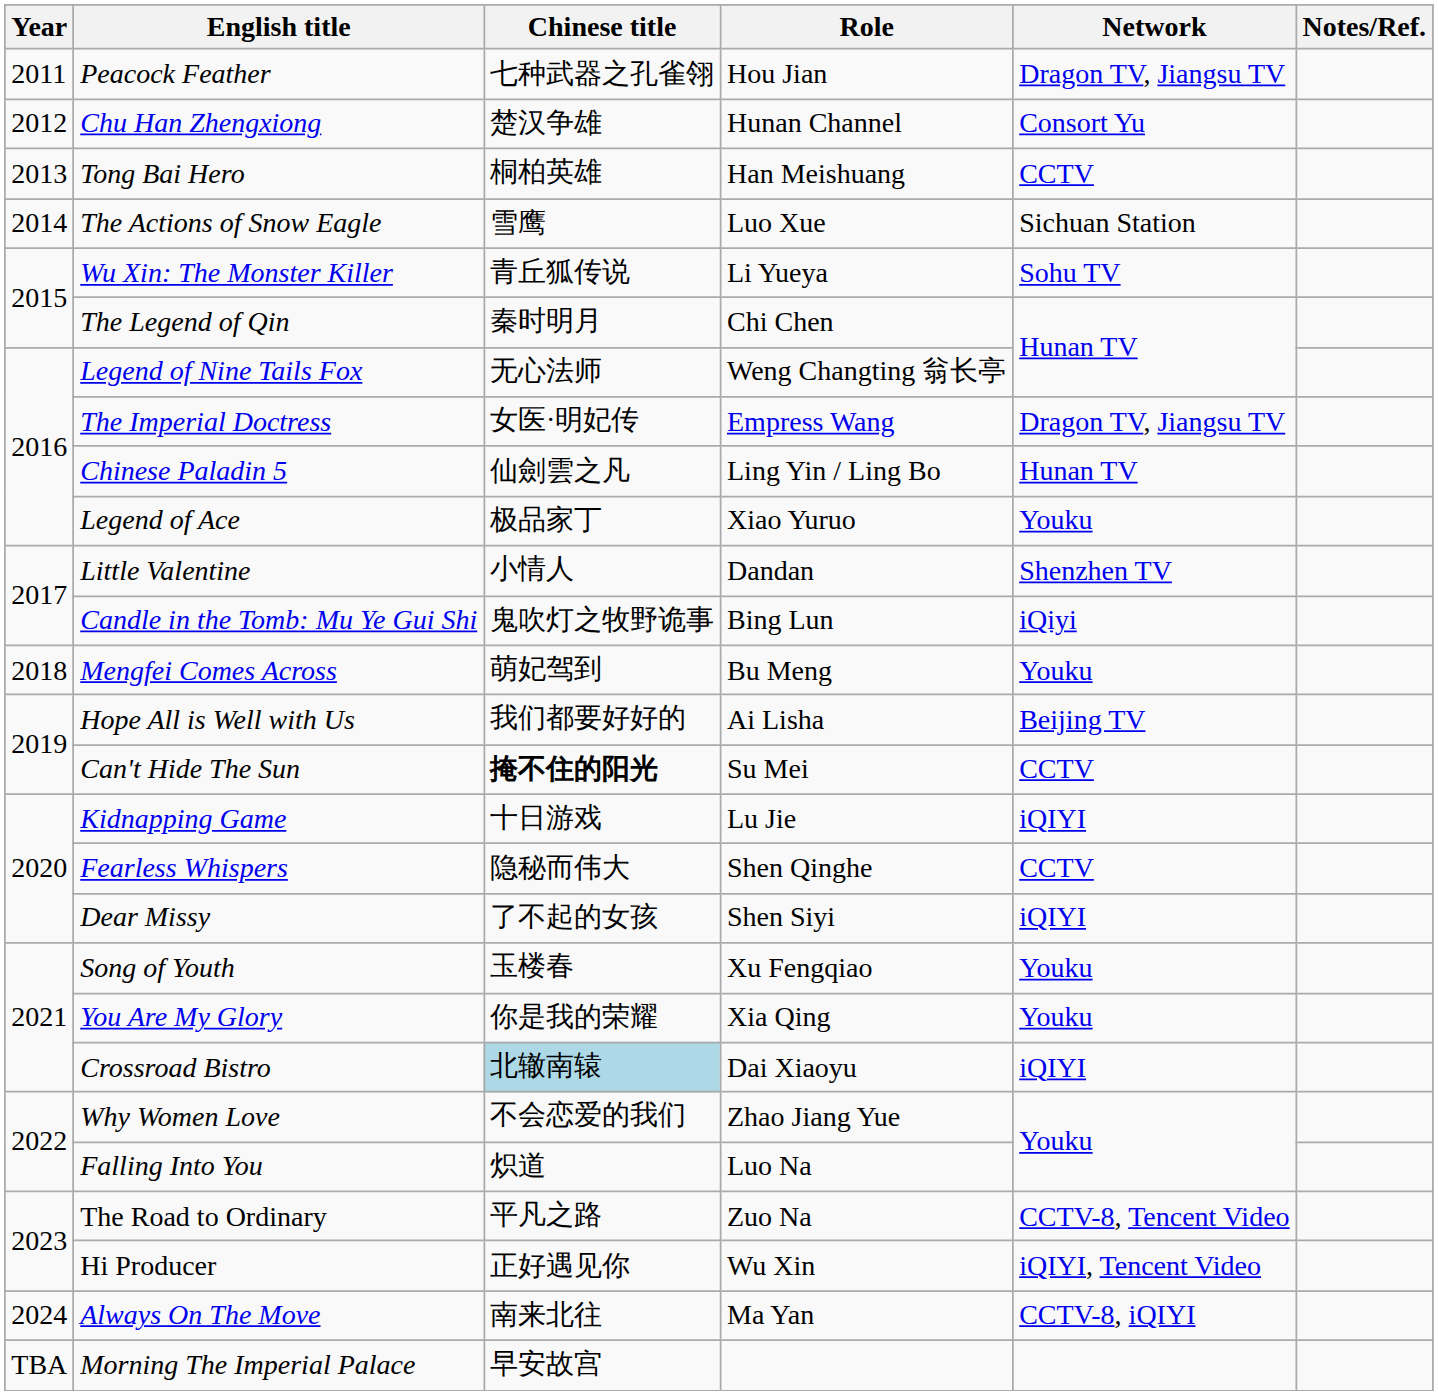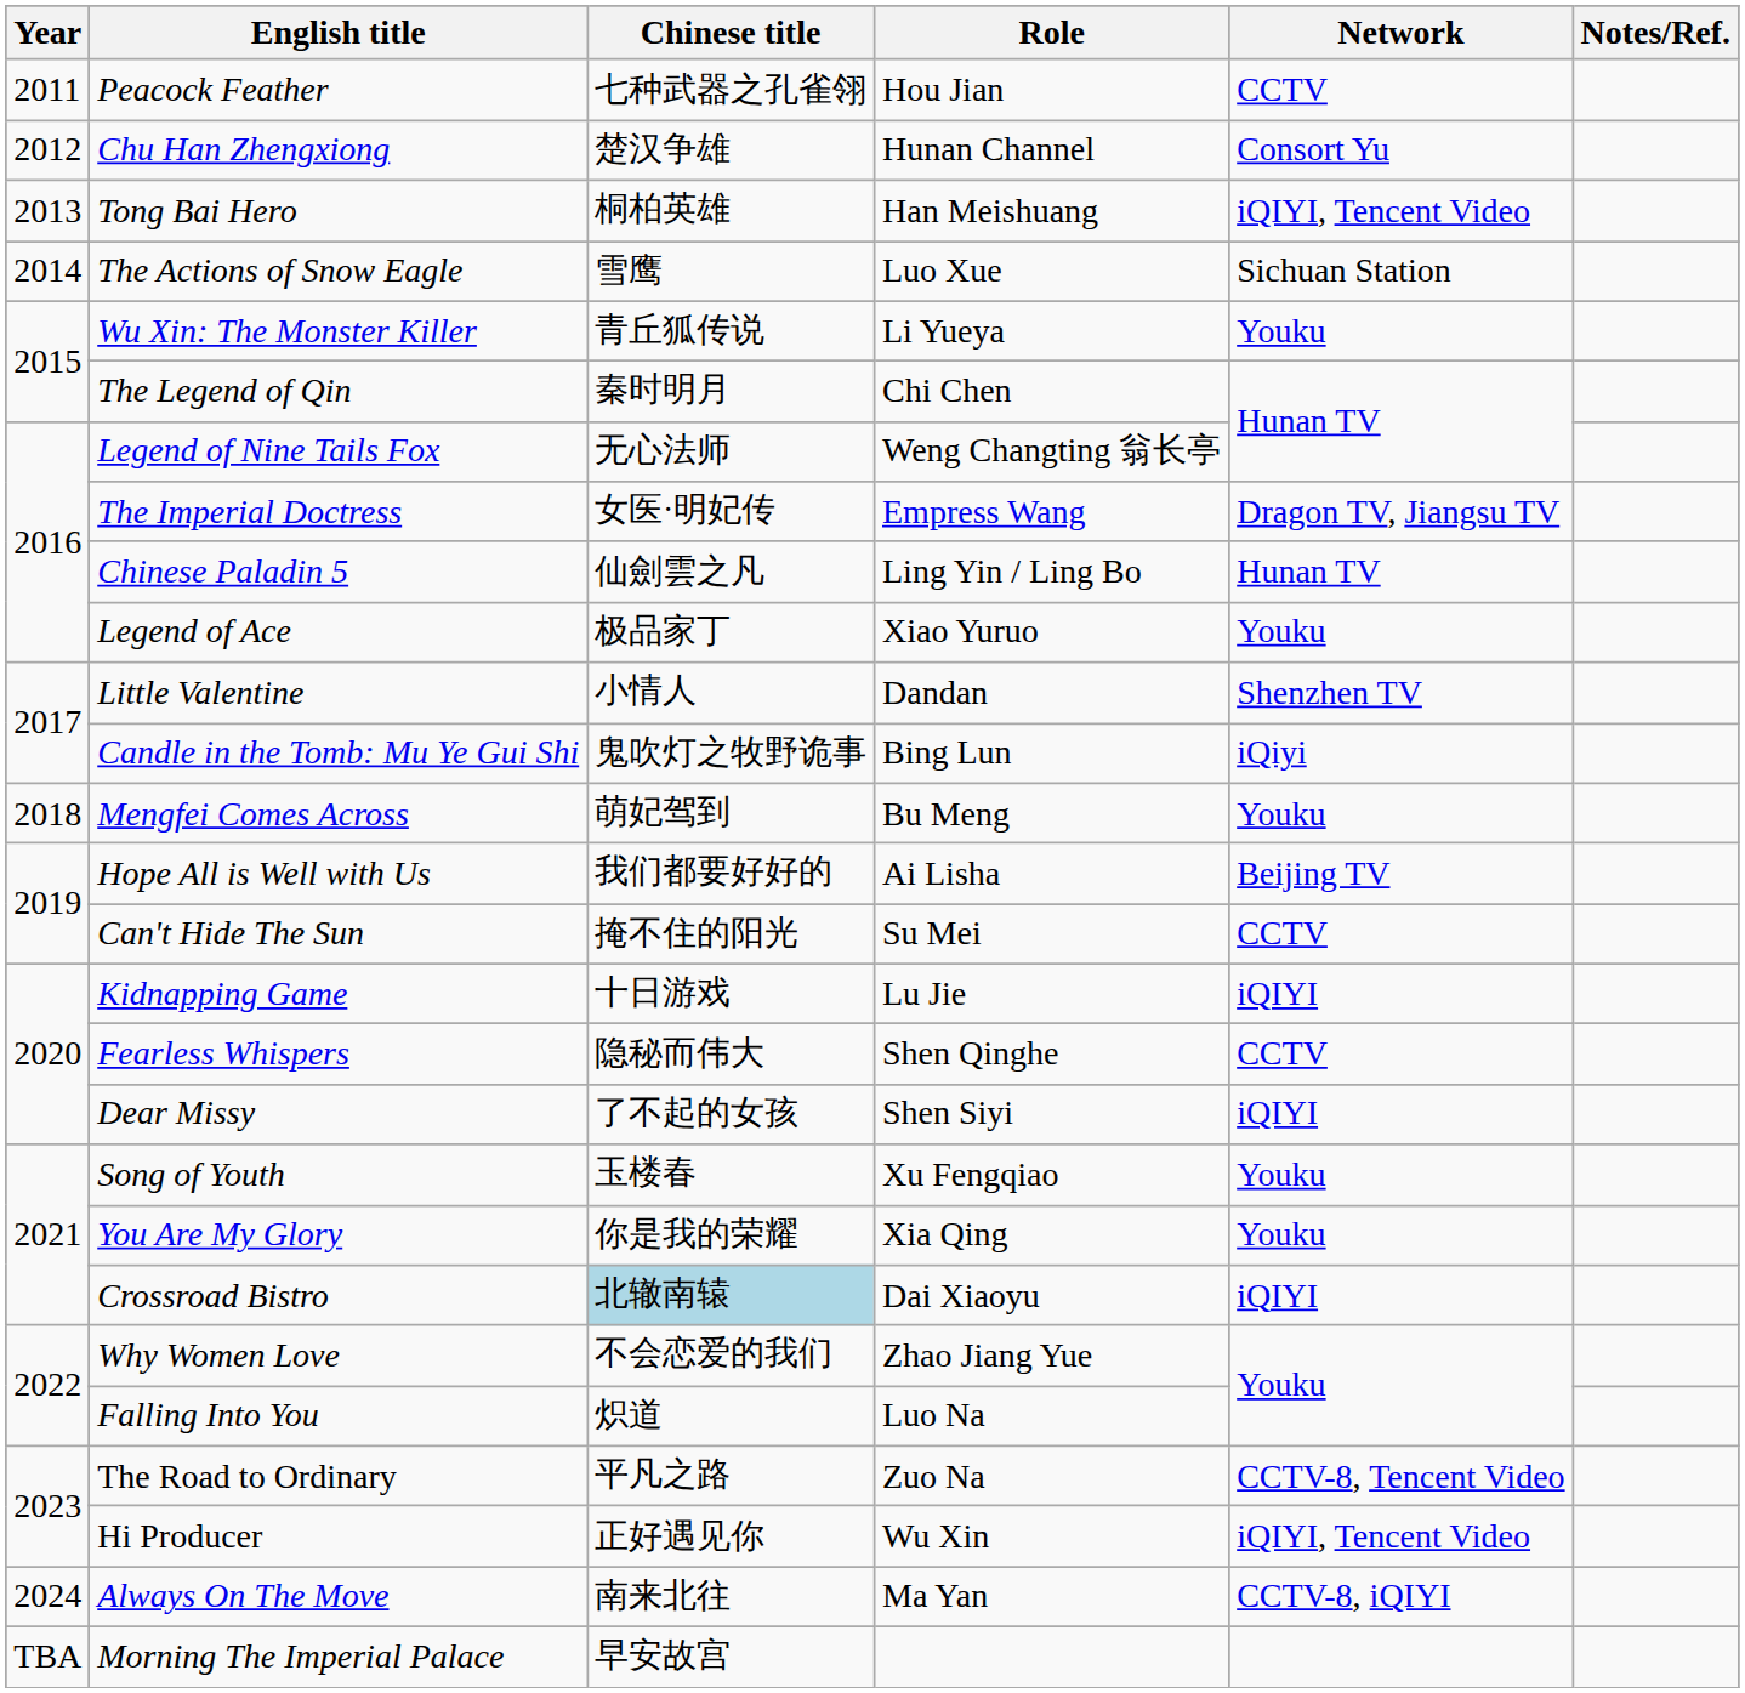Peacock Feather | Network: Dragon TV, Jiangsu TV -> CCTV
Tong Bai Hero | Network: CCTV -> iQIYI, Tencent Video
Wu Xin: The Monster Killer | Network: Sohu TV -> Youku
Can't Hide The Sun | Chinese title: bold -> normal
